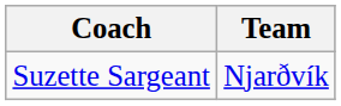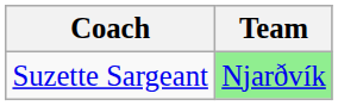Suzette Sargeant | Team: no background -> lightgreen background
